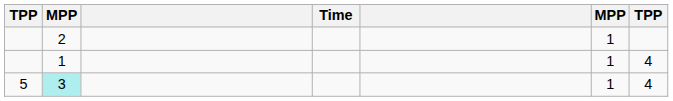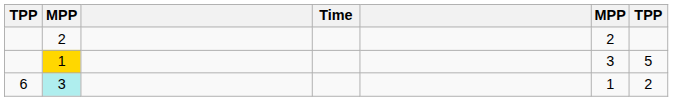row 2 | column 6: 1 -> 2
row 3 | column 2: no background -> gold background
row 3 | column 6: 1 -> 3
row 3 | column 7: 4 -> 5
row 4 | column 1: 5 -> 6
row 4 | column 7: 4 -> 2
